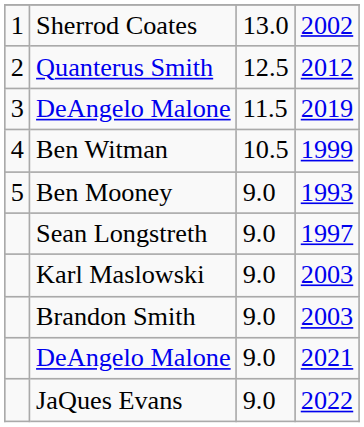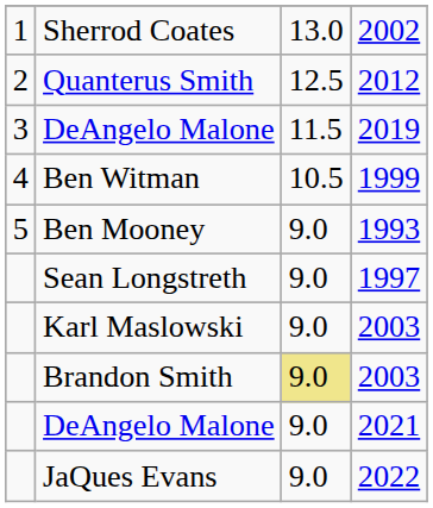Brandon Smith | column 3: no background -> khaki background
